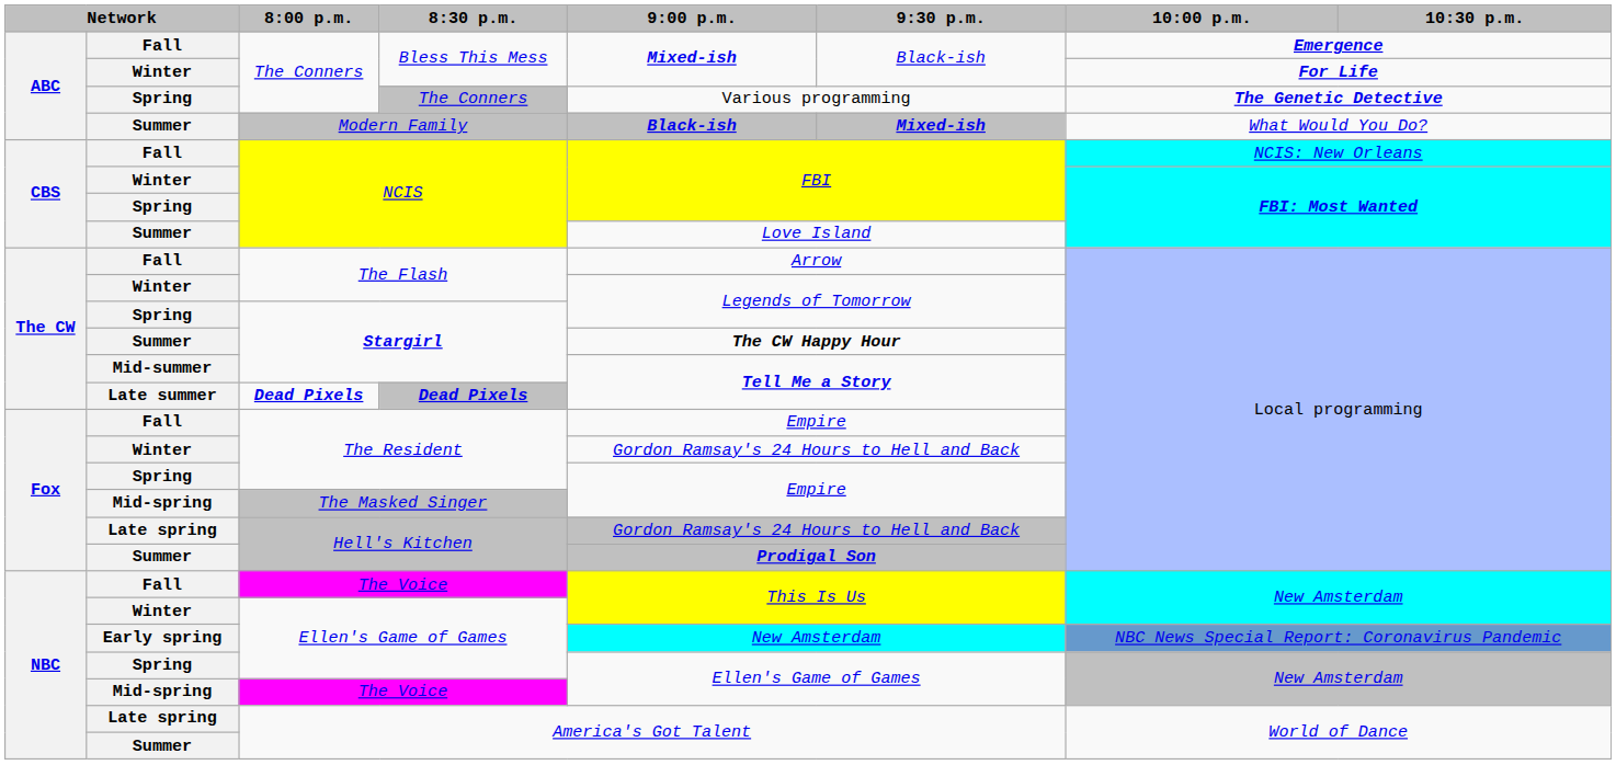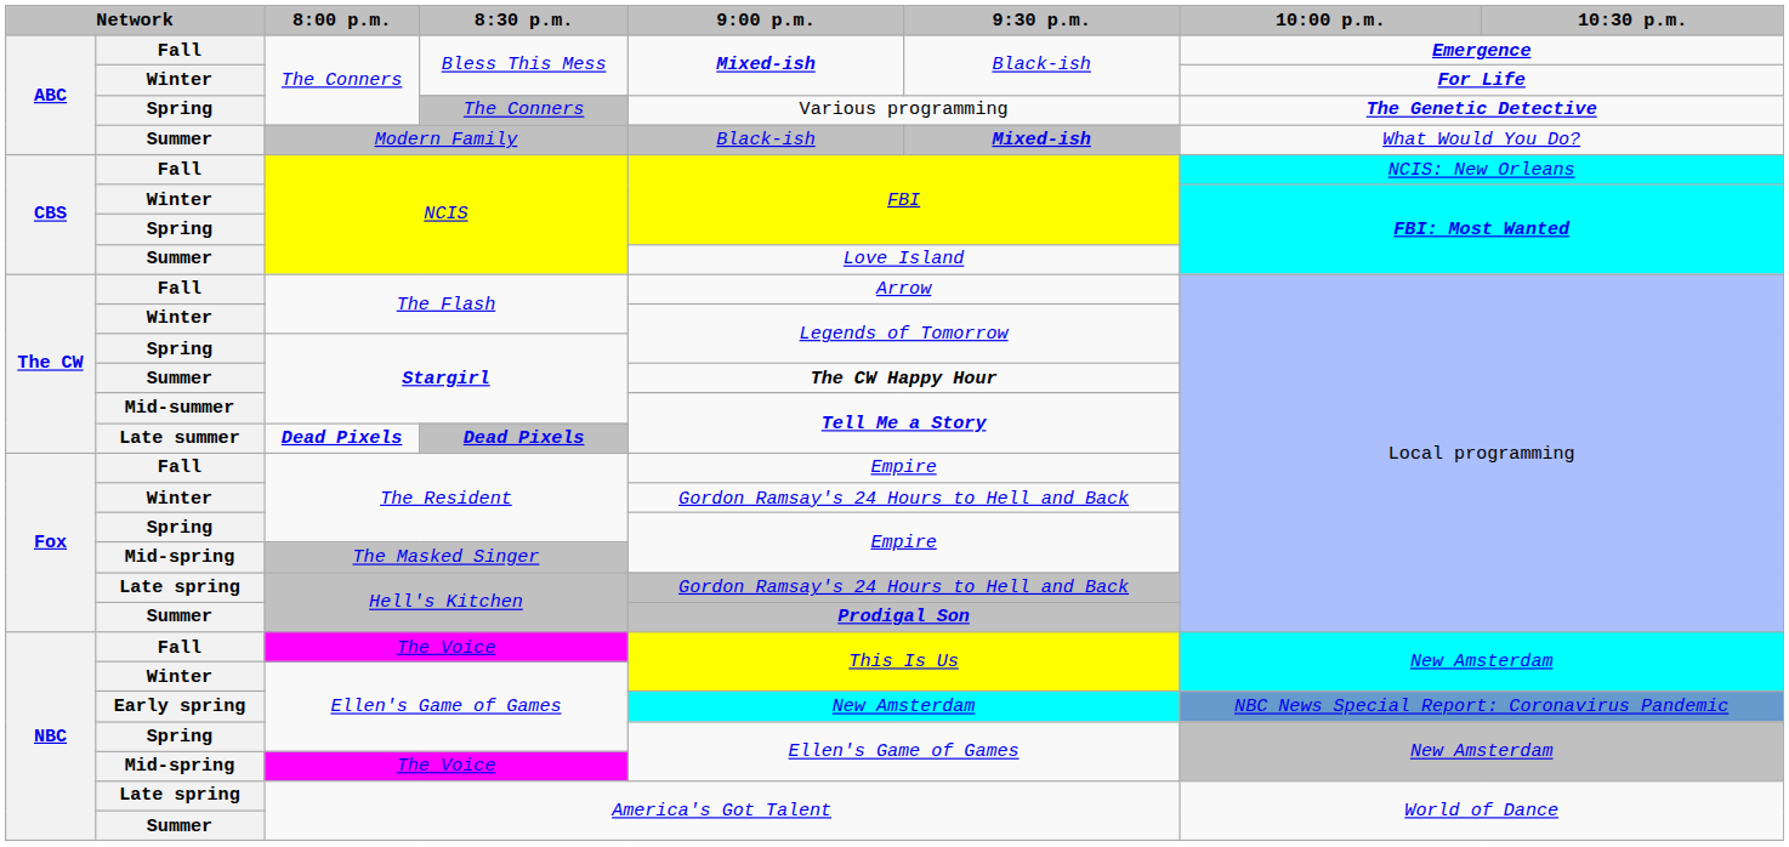Modern Family | 9:00 p.m.: bold -> normal
